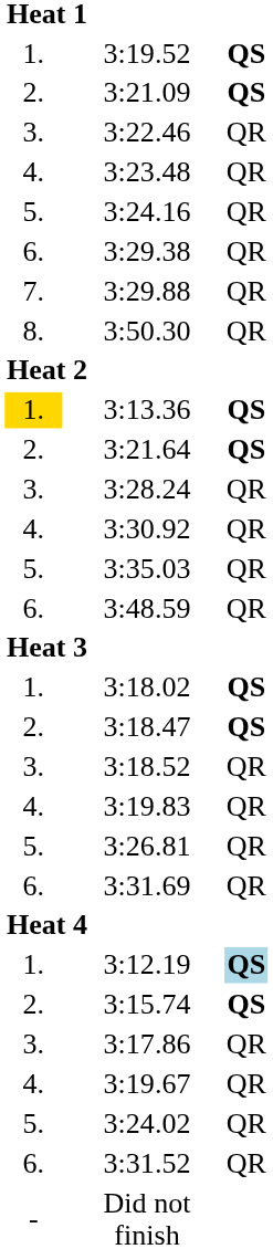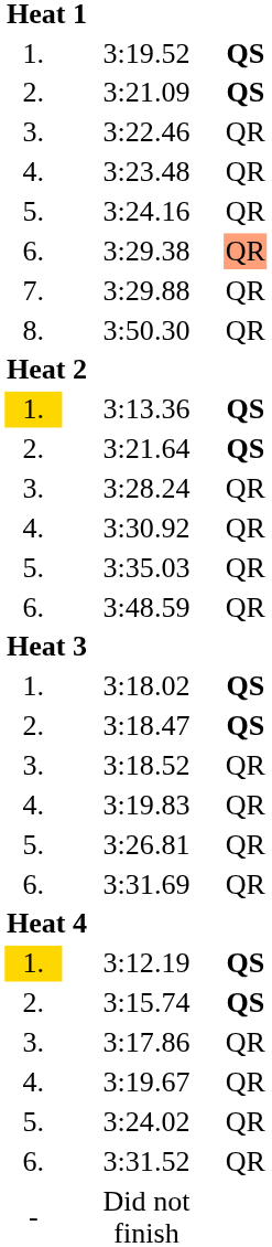3:29.38 | column 3: no background -> lightsalmon background
3:12.19 | column 1: no background -> gold background
3:12.19 | column 3: lightblue background -> no background
